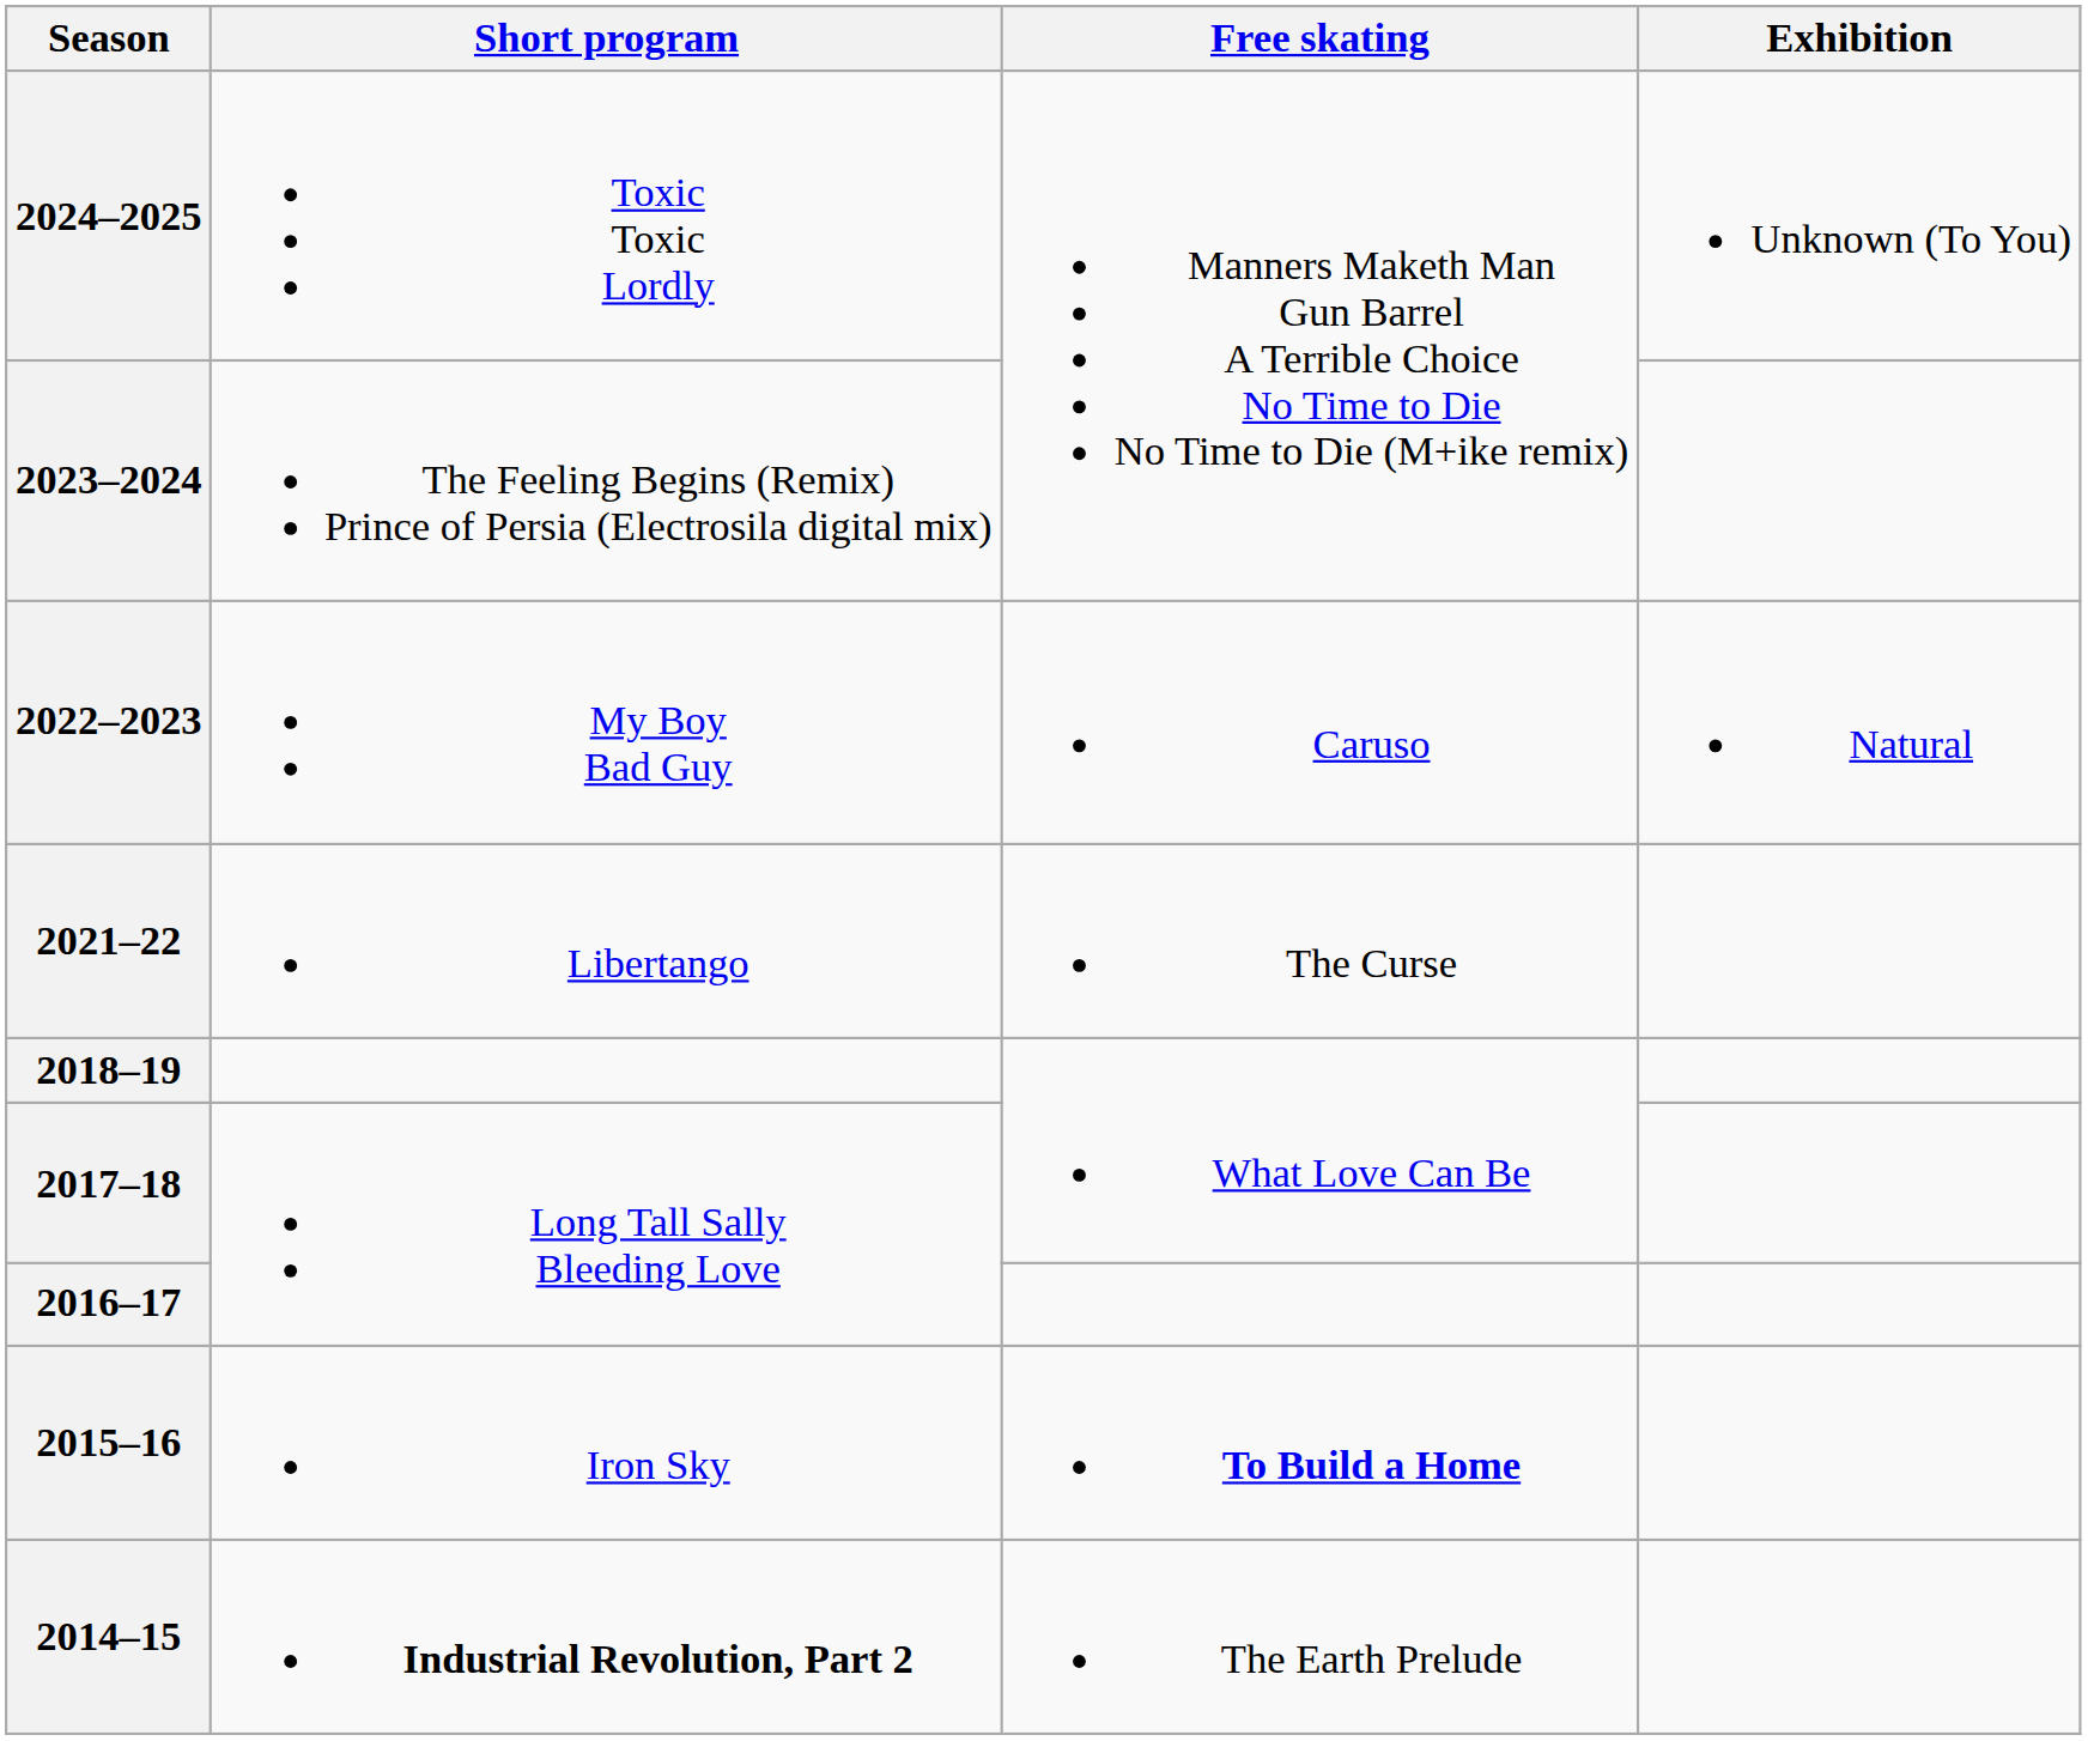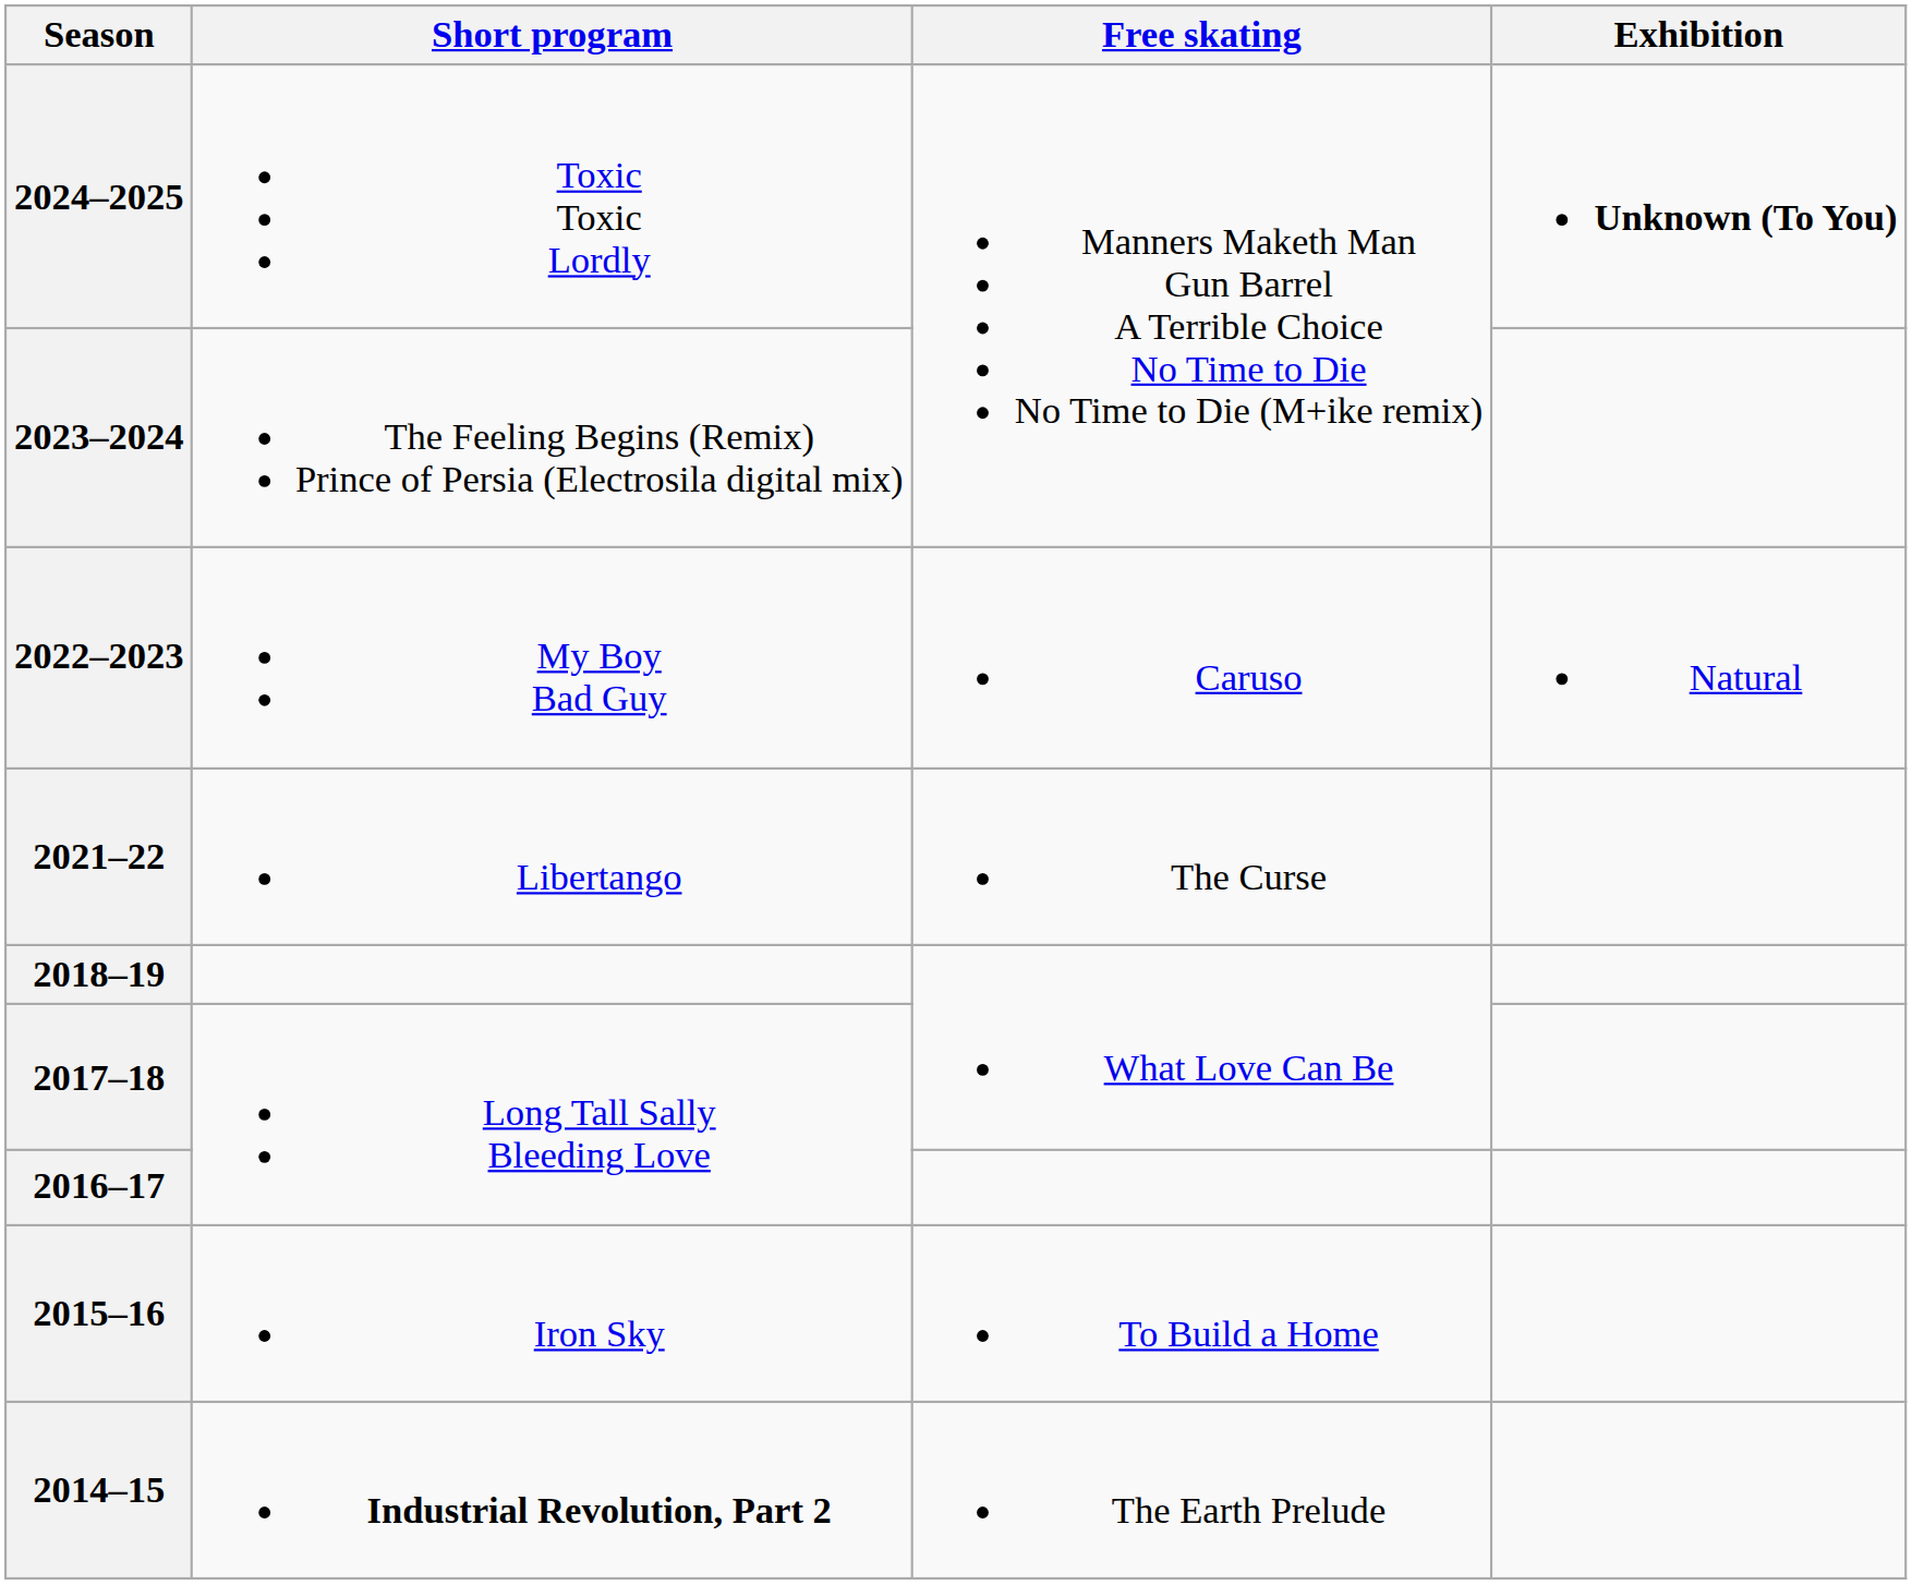2024–2025 | Exhibition: normal -> bold
2015–16 | Free skating: bold -> normal
